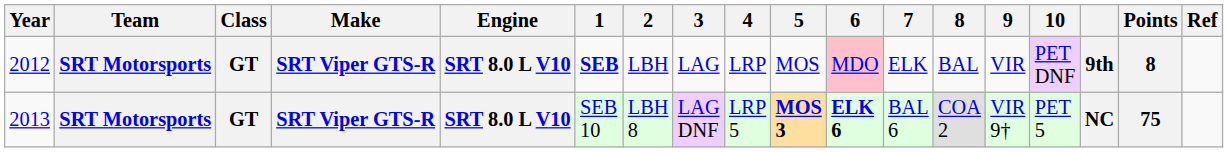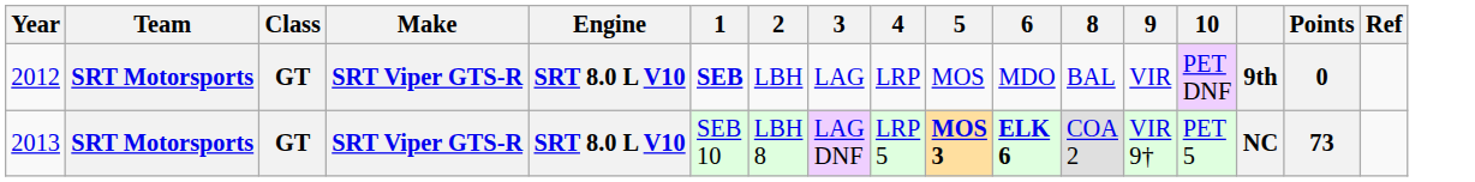- column: 7 | ELK | BAL 6
2012 | 6: pink background -> no background
2012 | Points: 8 -> 0
2013 | Points: 75 -> 73
